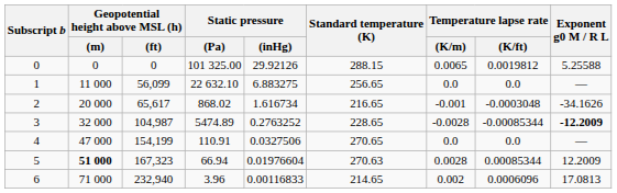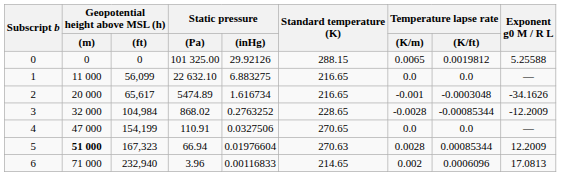1 | Standard temperature (K): 256.65 -> 216.65
2 | Static pressure / (Pa): 868.02 -> 5474.89
3 | Geopotential height above MSL (h) / (ft): 104,987 -> 104,984
3 | Static pressure / (Pa): 5474.89 -> 868.02
3 | Exponent g0 M / R L: bold -> normal
